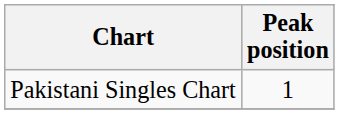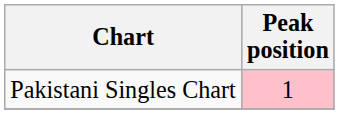Pakistani Singles Chart | Peak position: no background -> pink background
